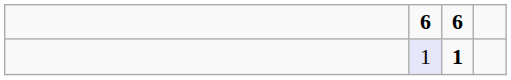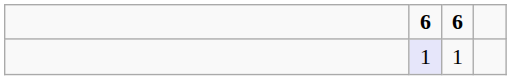row 2 | column 3: bold -> normal
